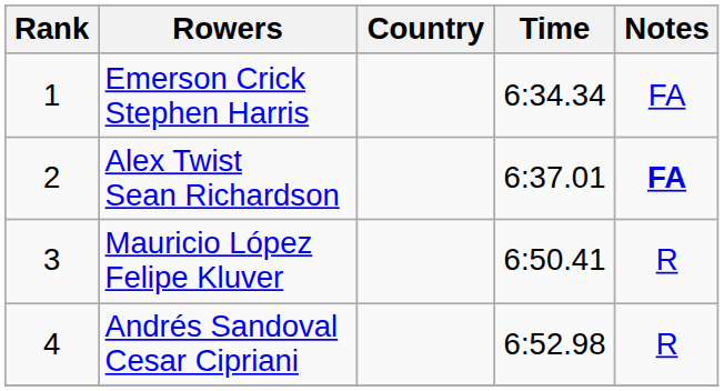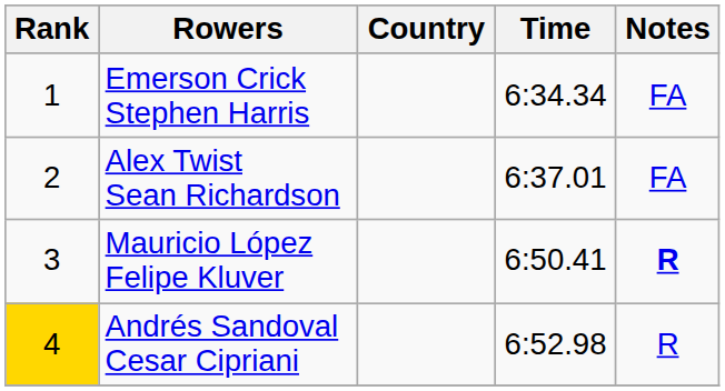Alex Twist Sean Richardson | Notes: bold -> normal
Mauricio López Felipe Kluver | Notes: normal -> bold
Andrés Sandoval Cesar Cipriani | Rank: no background -> gold background
